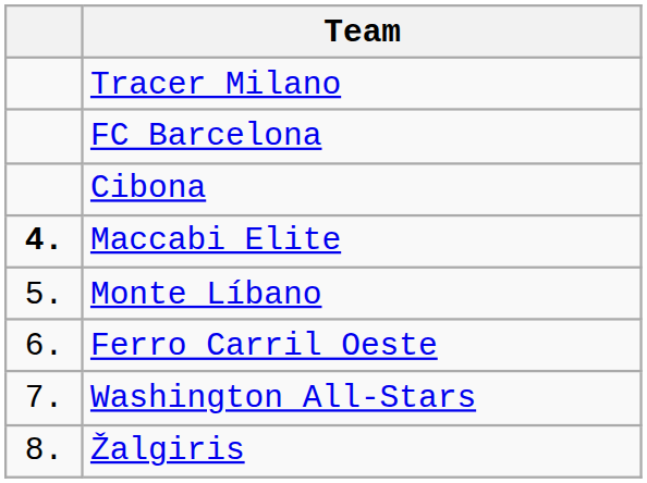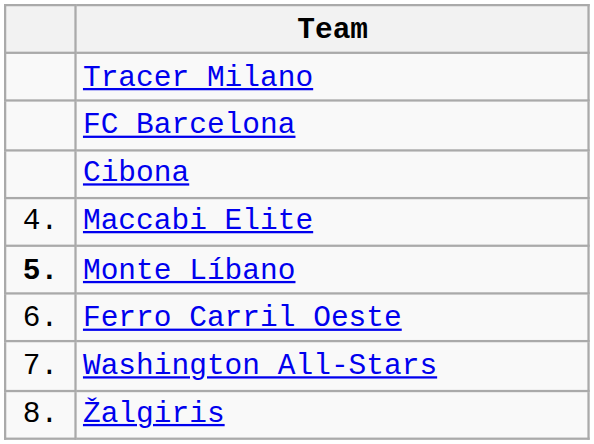Maccabi Elite | column 1: bold -> normal
Monte Líbano | column 1: normal -> bold
